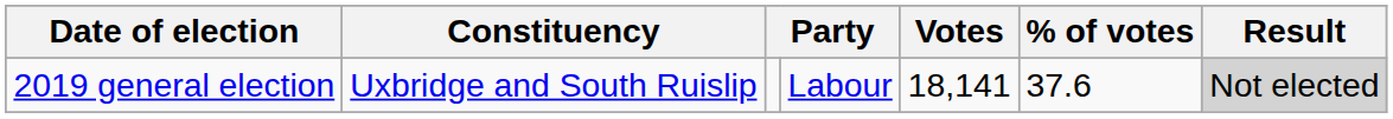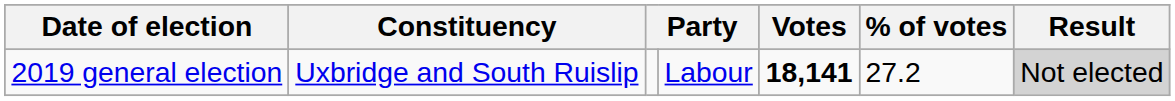2019 general election | Votes: normal -> bold
2019 general election | % of votes: 37.6 -> 27.2
